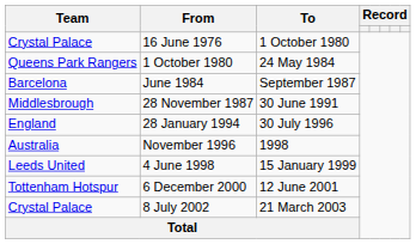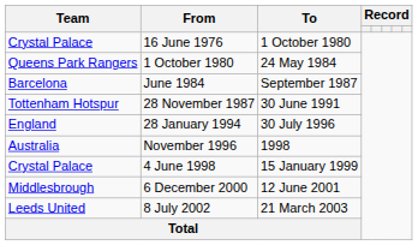28 November 1987 | Team: Middlesbrough -> Tottenham Hotspur
4 June 1998 | Team: Leeds United -> Crystal Palace
6 December 2000 | Team: Tottenham Hotspur -> Middlesbrough
8 July 2002 | Team: Crystal Palace -> Leeds United
